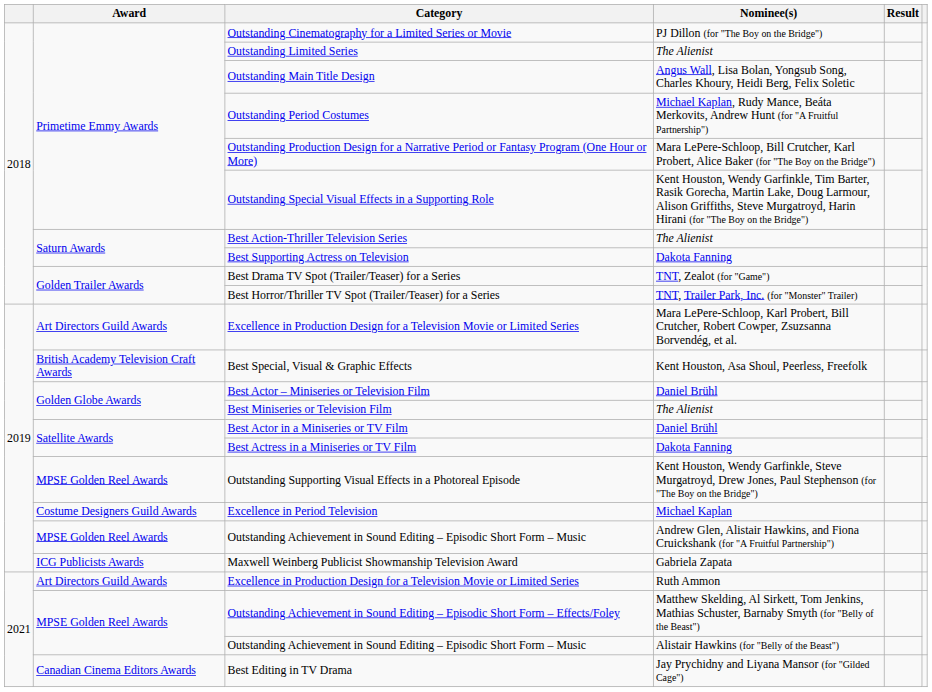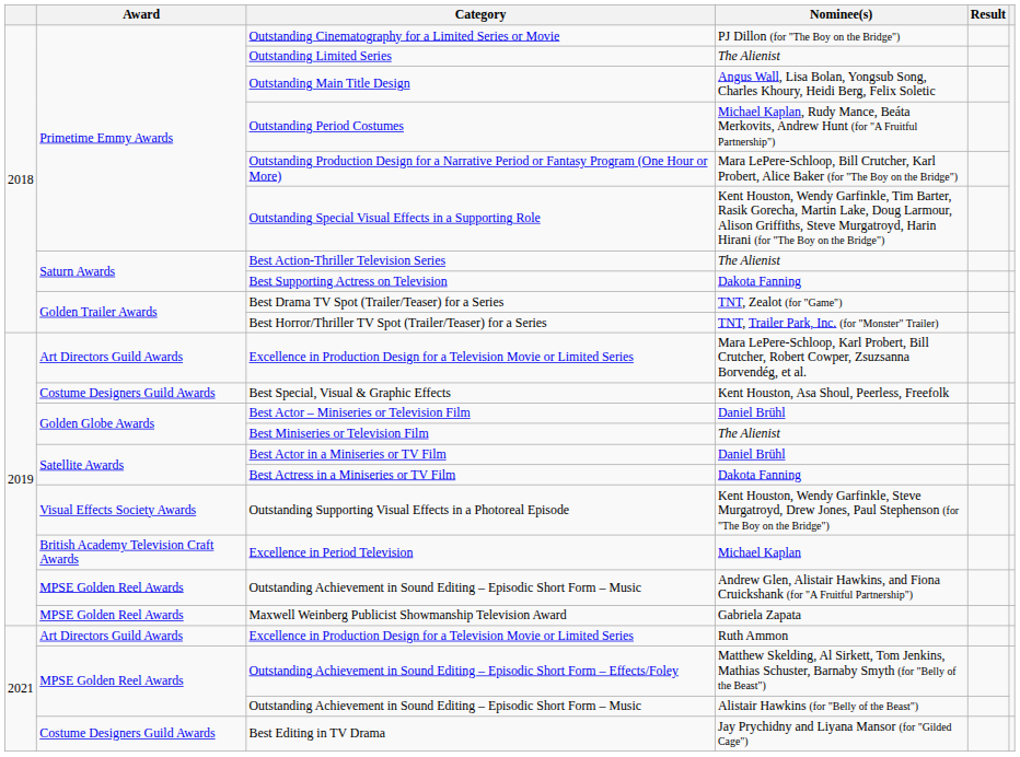Best Special, Visual & Graphic Effects | Award: British Academy Television Craft Awards -> Costume Designers Guild Awards
Outstanding Supporting Visual Effects in a Photoreal Episode | Award: MPSE Golden Reel Awards -> Visual Effects Society Awards
Excellence in Period Television | Award: Costume Designers Guild Awards -> British Academy Television Craft Awards
Maxwell Weinberg Publicist Showmanship Television Award | Award: ICG Publicists Awards -> MPSE Golden Reel Awards
Best Editing in TV Drama | Award: Canadian Cinema Editors Awards -> Costume Designers Guild Awards
